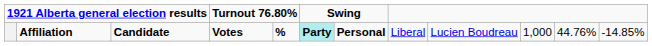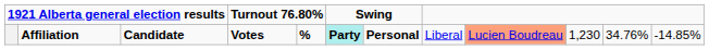Affiliation | column 9: no background -> lightsalmon background
Affiliation | column 10: 1,000 -> 1,230
Affiliation | column 11: 44.76% -> 34.76%
